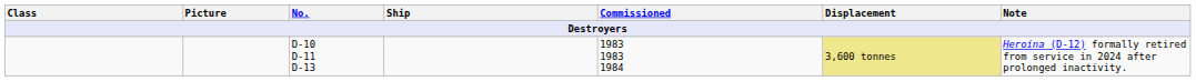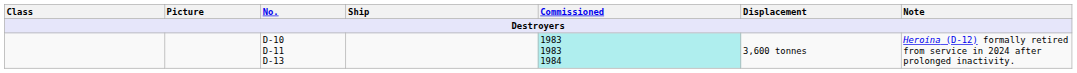D-10 D-11 D-13 | Commissioned: no background -> paleturquoise background
D-10 D-11 D-13 | Displacement: khaki background -> no background
